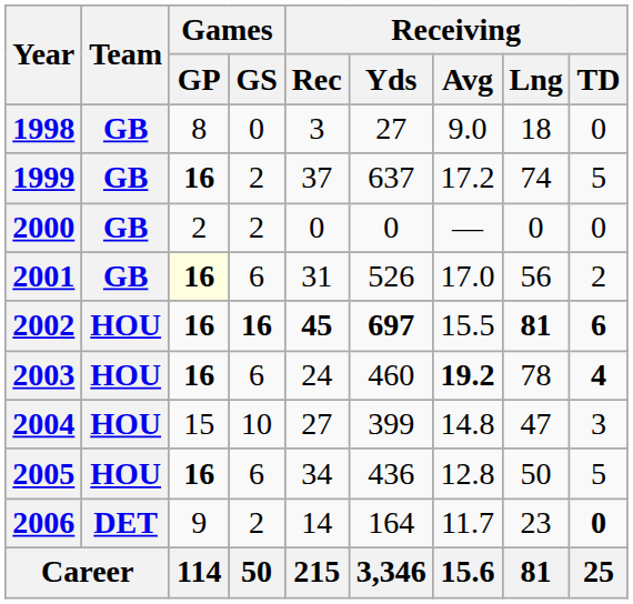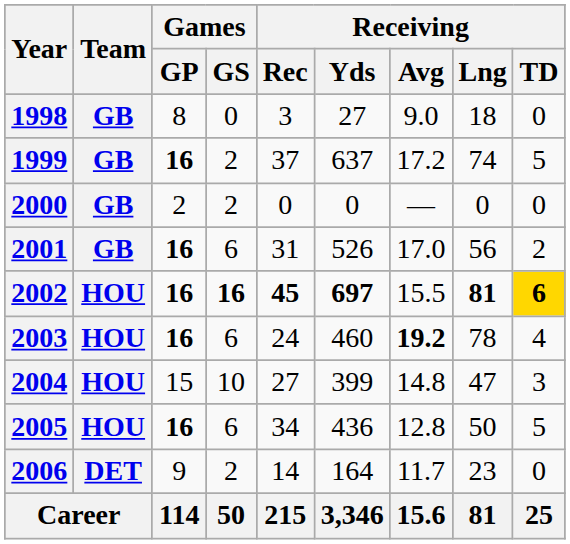2001 | Games / GP: lightyellow background -> no background
2002 | Receiving / TD: no background -> gold background
2003 | Receiving / TD: bold -> normal
2006 | Receiving / TD: bold -> normal
